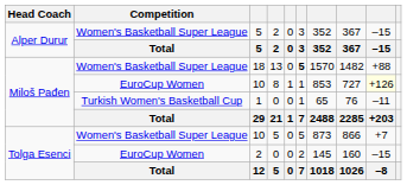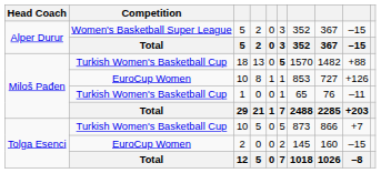18 | Competition: Women's Basketball Super League -> Turkish Women's Basketball Cup
10 / 8 | column 9: lightyellow background -> no background
10 / 5 | Competition: Women's Basketball Super League -> Turkish Women's Basketball Cup
